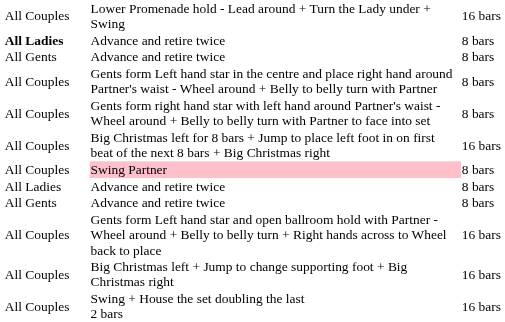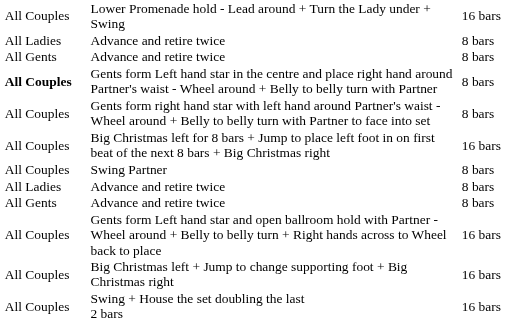row 2 | column 1: bold -> normal
row 4 | column 1: normal -> bold
row 7 | column 2: pink background -> no background
